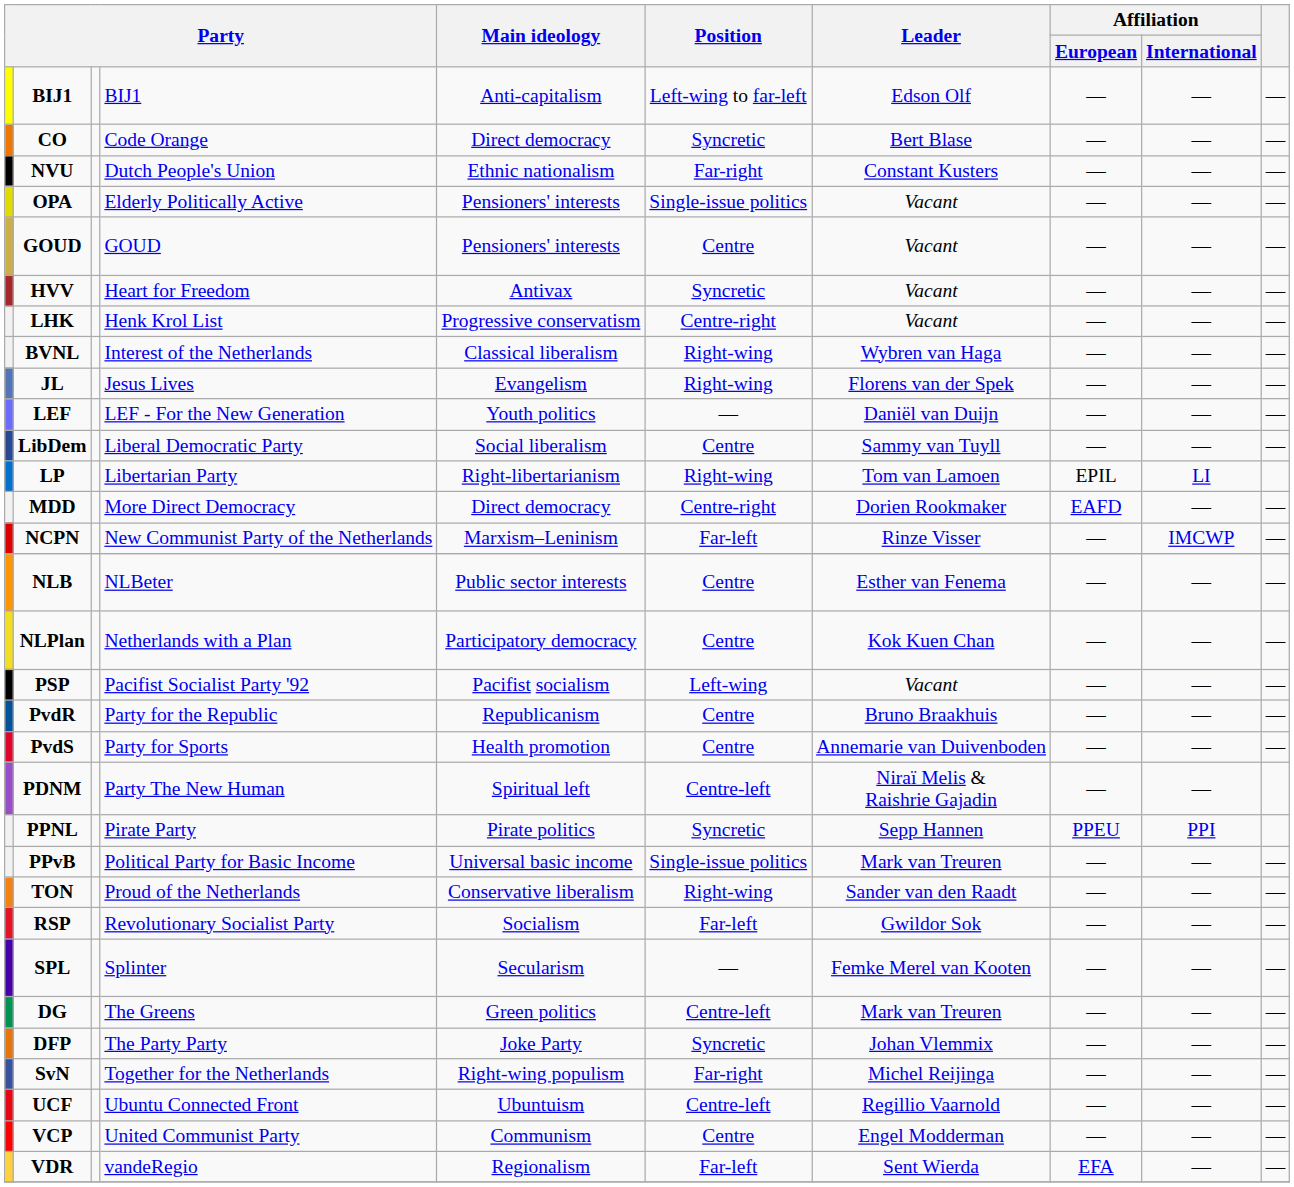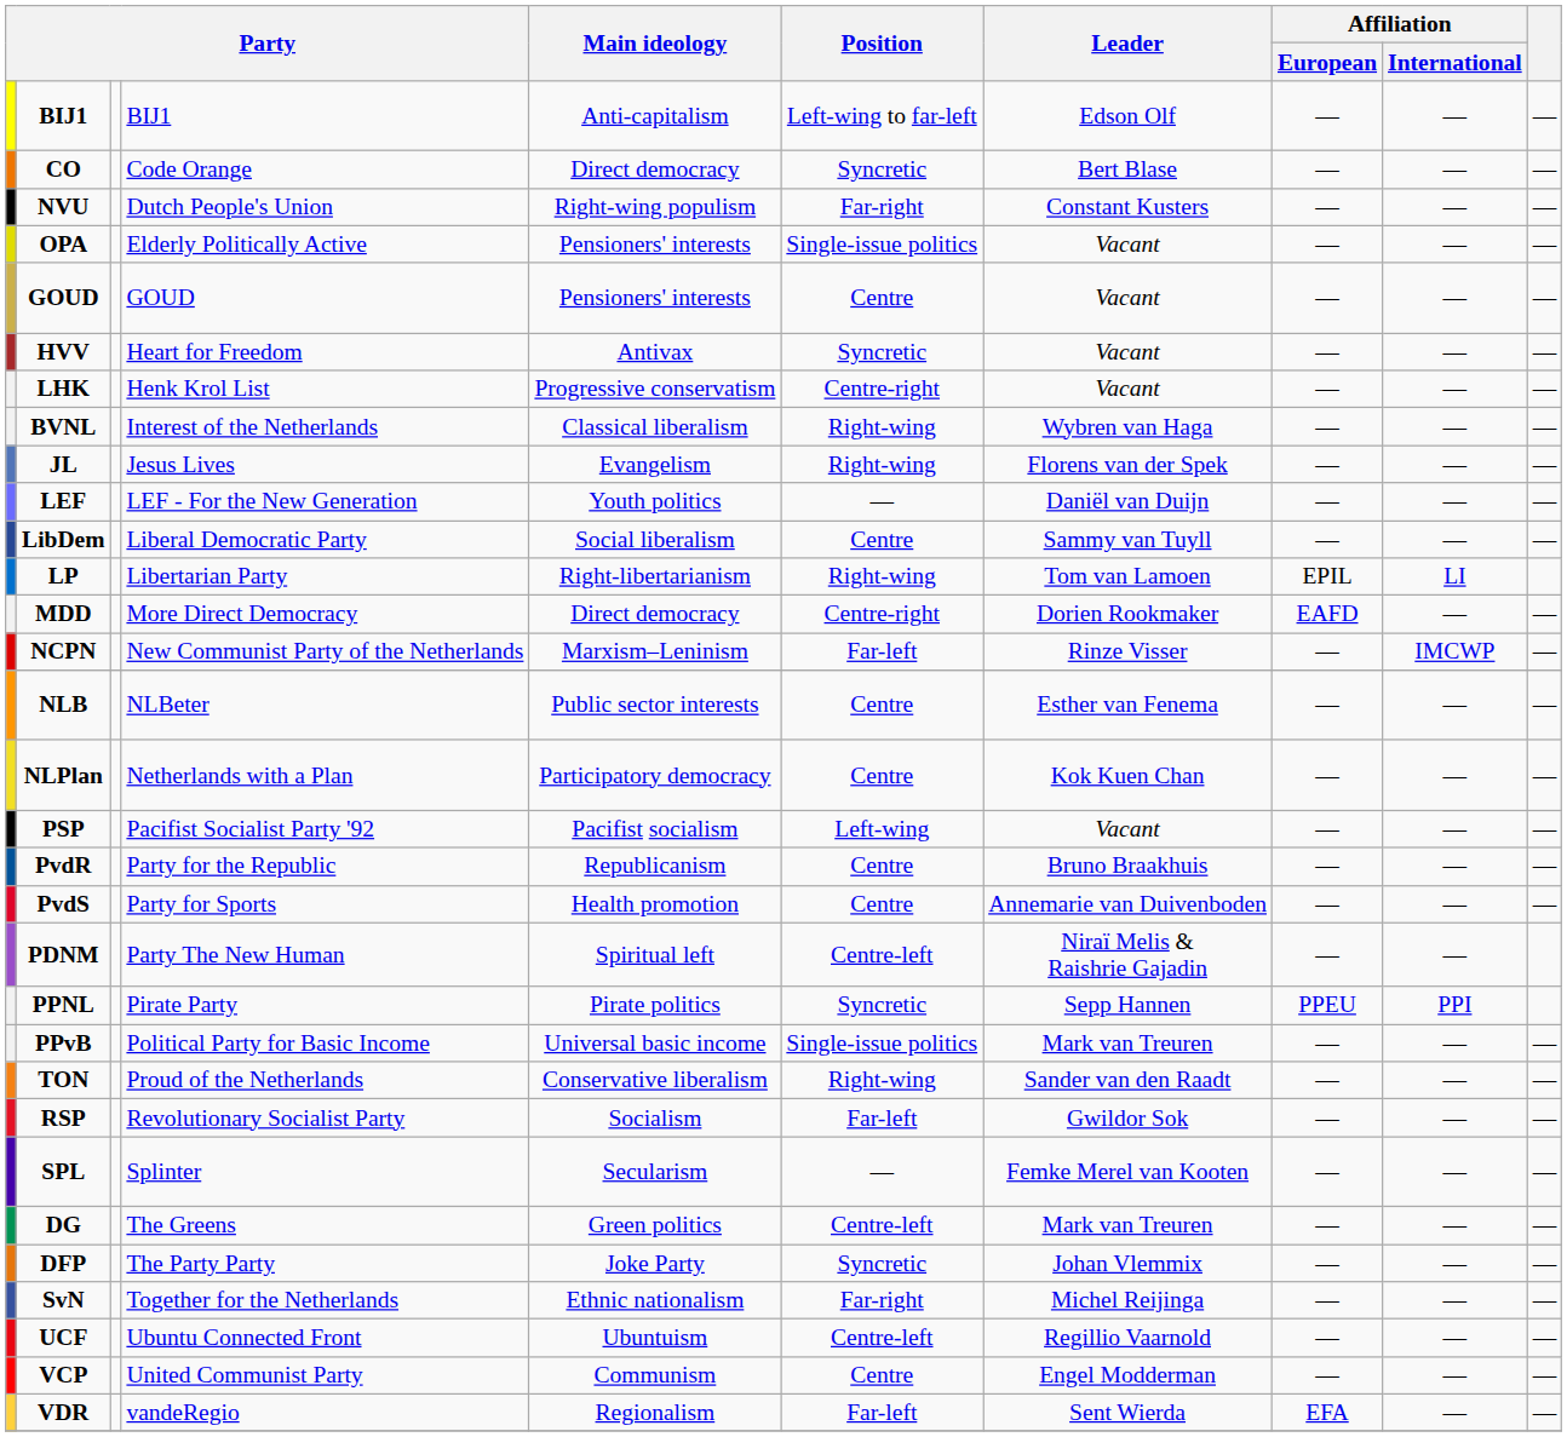NVU | Main ideology: Ethnic nationalism -> Right-wing populism
SvN | Main ideology: Right-wing populism -> Ethnic nationalism
